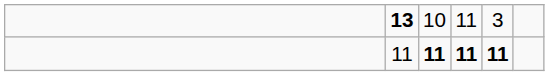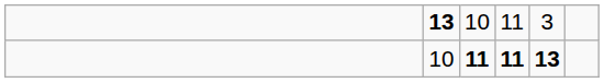row 2 | column 2: 11 -> 10
row 2 | column 5: 11 -> 13
